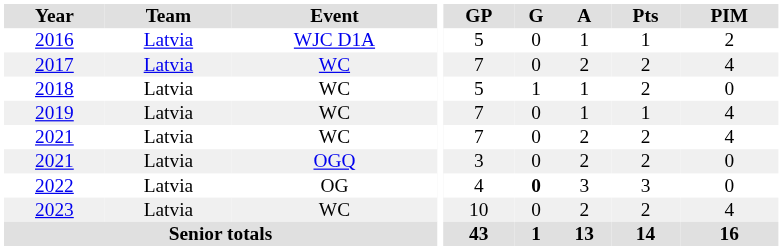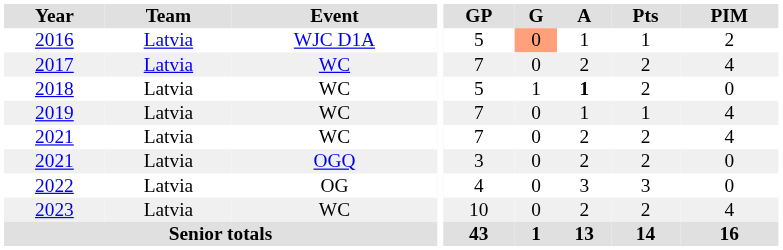2016 | G: no background -> lightsalmon background
2018 | A: normal -> bold
2022 | G: bold -> normal
